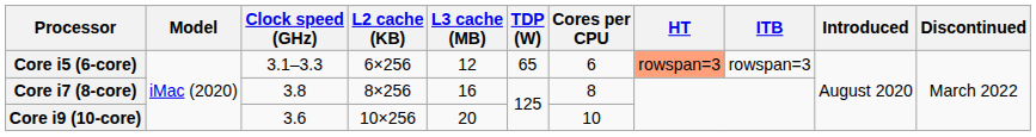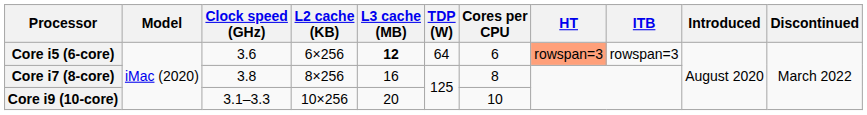Core i5 (6-core) | Clock speed (GHz): 3.1–3.3 -> 3.6
Core i5 (6-core) | L3 cache (MB): normal -> bold
Core i5 (6-core) | TDP (W): 65 -> 64
Core i9 (10-core) | Clock speed (GHz): 3.6 -> 3.1–3.3
